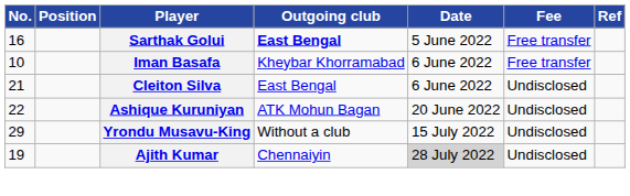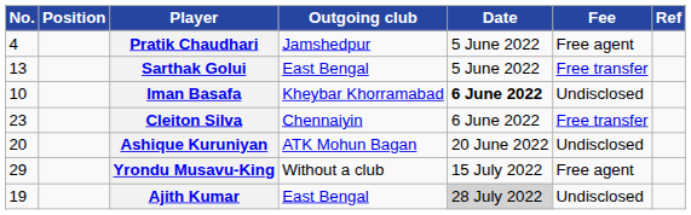+ row: 4 | Pratik Chaudhari | Jamshedpur | 5 June 2022 | Free agent
Sarthak Golui | No.: 16 -> 13
Sarthak Golui | Outgoing club: bold -> normal
Iman Basafa | Date: normal -> bold
Iman Basafa | Fee: Free transfer -> Undisclosed
Cleiton Silva | No.: 21 -> 23
Cleiton Silva | Outgoing club: East Bengal -> Chennaiyin
Cleiton Silva | Fee: Undisclosed -> Free transfer
Ashique Kuruniyan | No.: 22 -> 20
Yrondu Musavu-King | Fee: Undisclosed -> Free agent
Ajith Kumar | Outgoing club: Chennaiyin -> East Bengal
